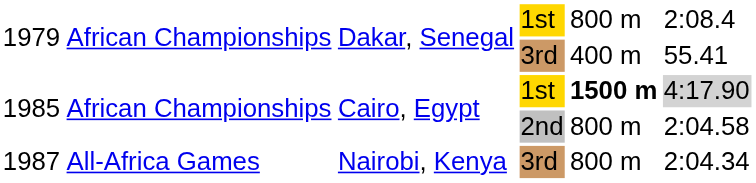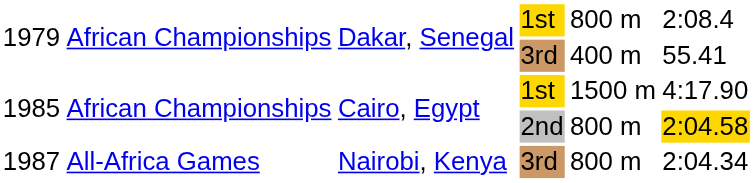1985 / 1st | column 5: bold -> normal
1985 / 1st | column 6: lightgrey background -> no background
1985 / 2nd | column 6: no background -> gold background
